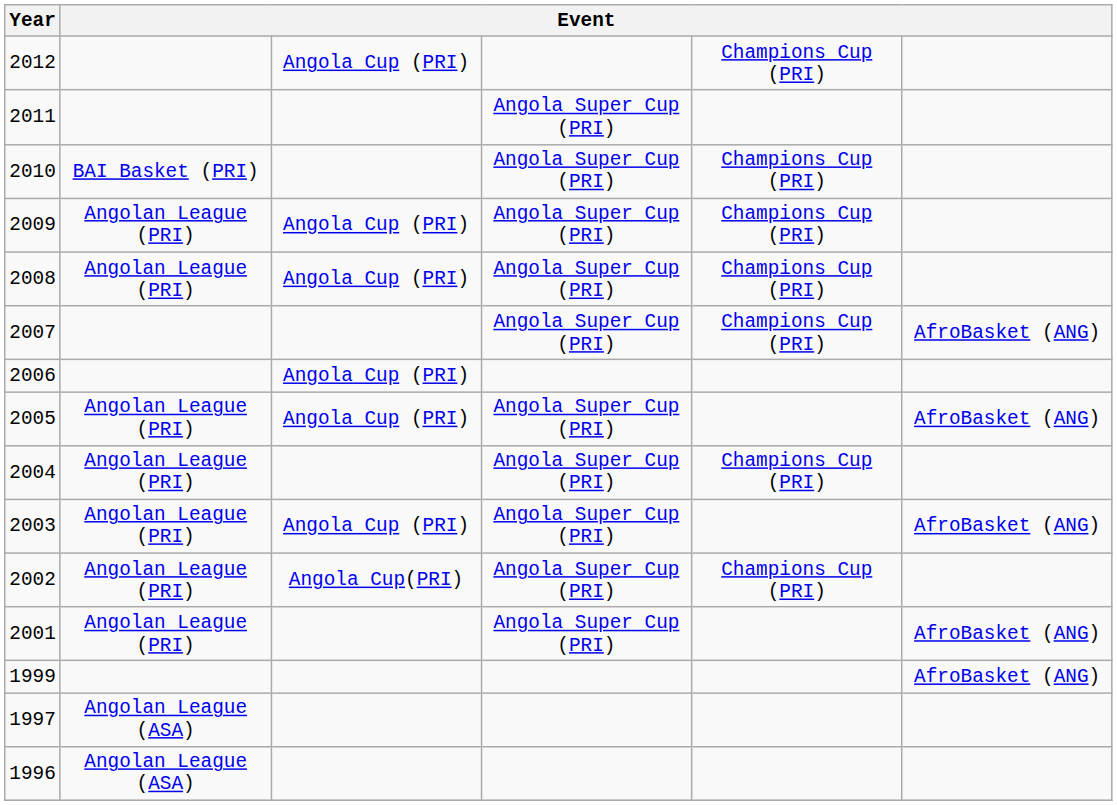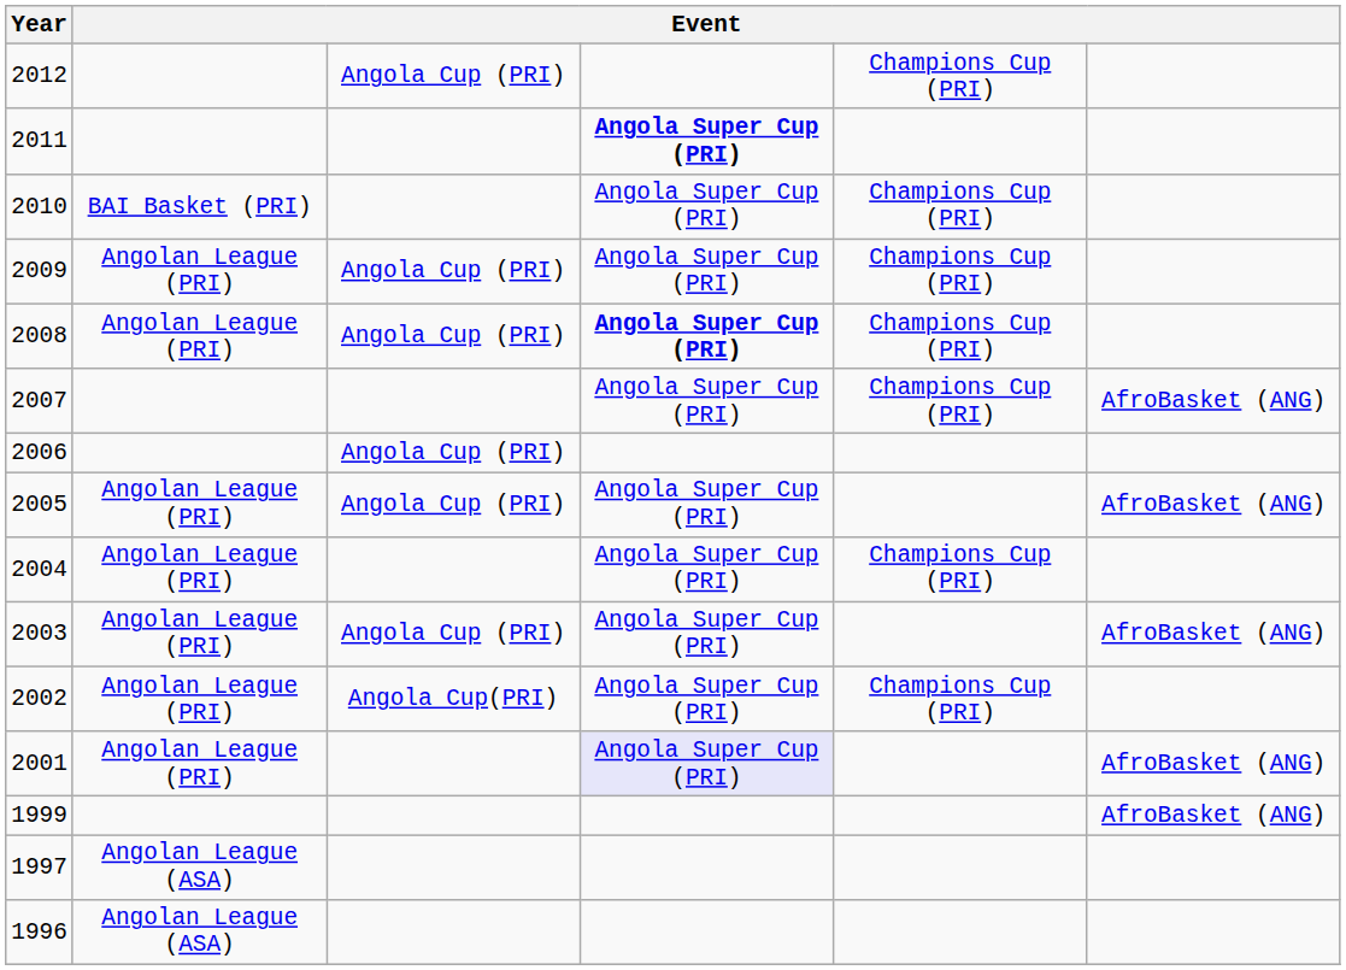2011 | column 4: normal -> bold
2008 | column 4: normal -> bold
2001 | column 4: no background -> lavender background
